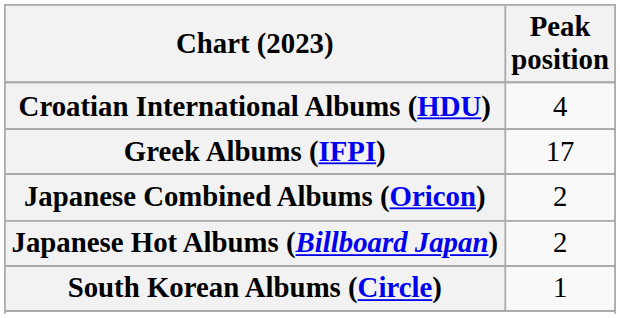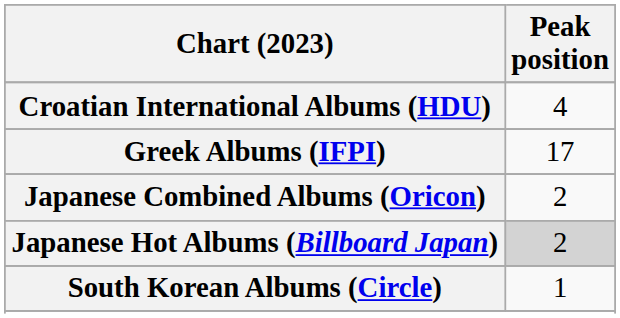Japanese Hot Albums (Billboard Japan) | Peak position: no background -> lightgrey background
